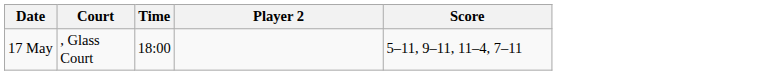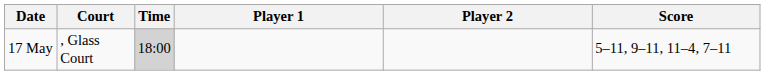+ column: Player 1
17 May | Time: no background -> lightgrey background
